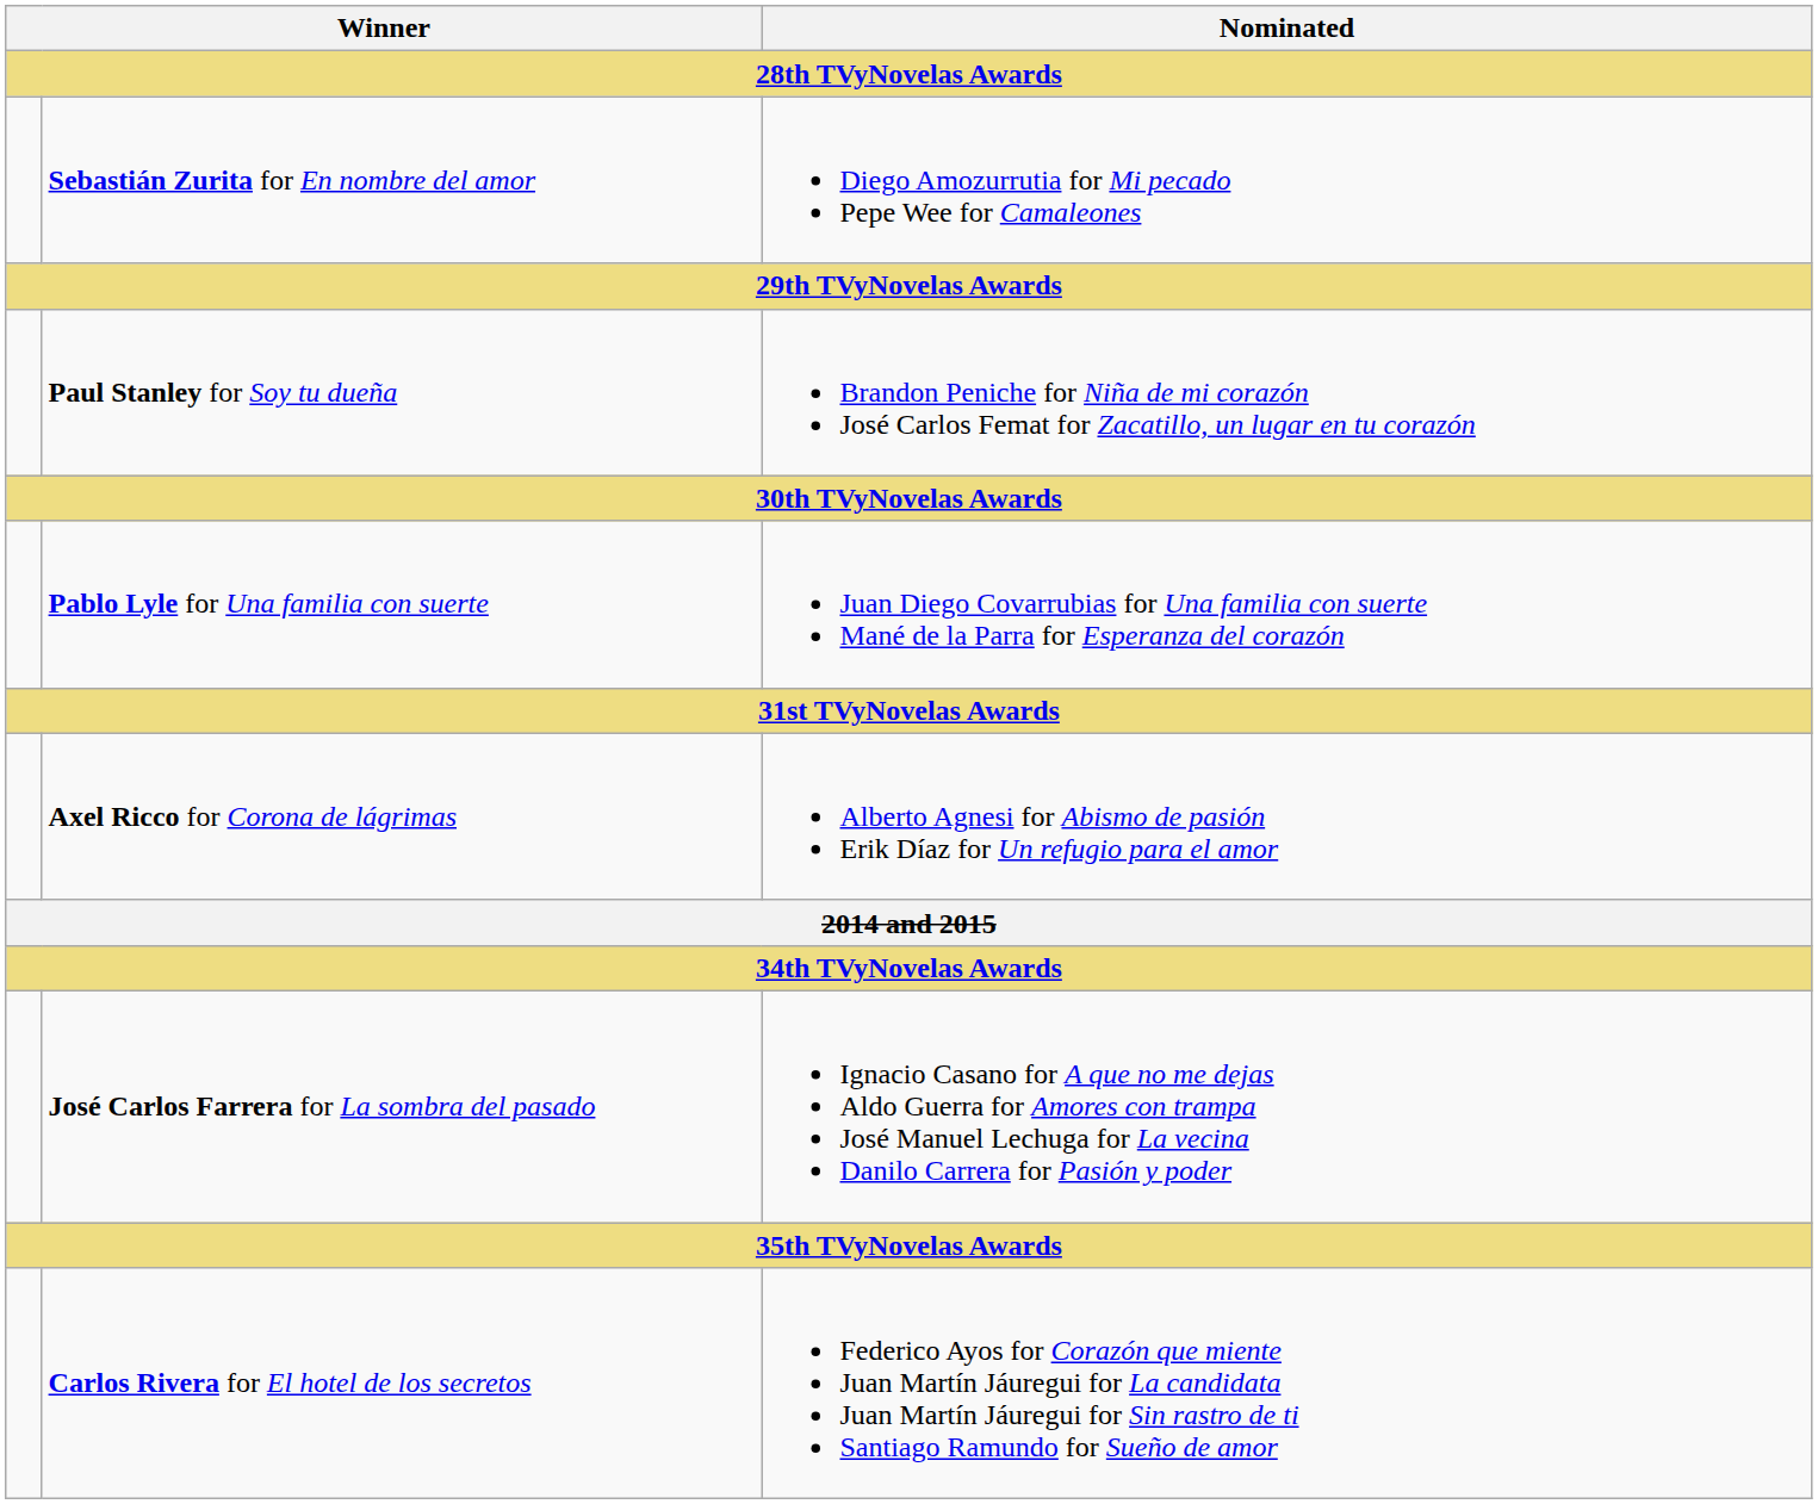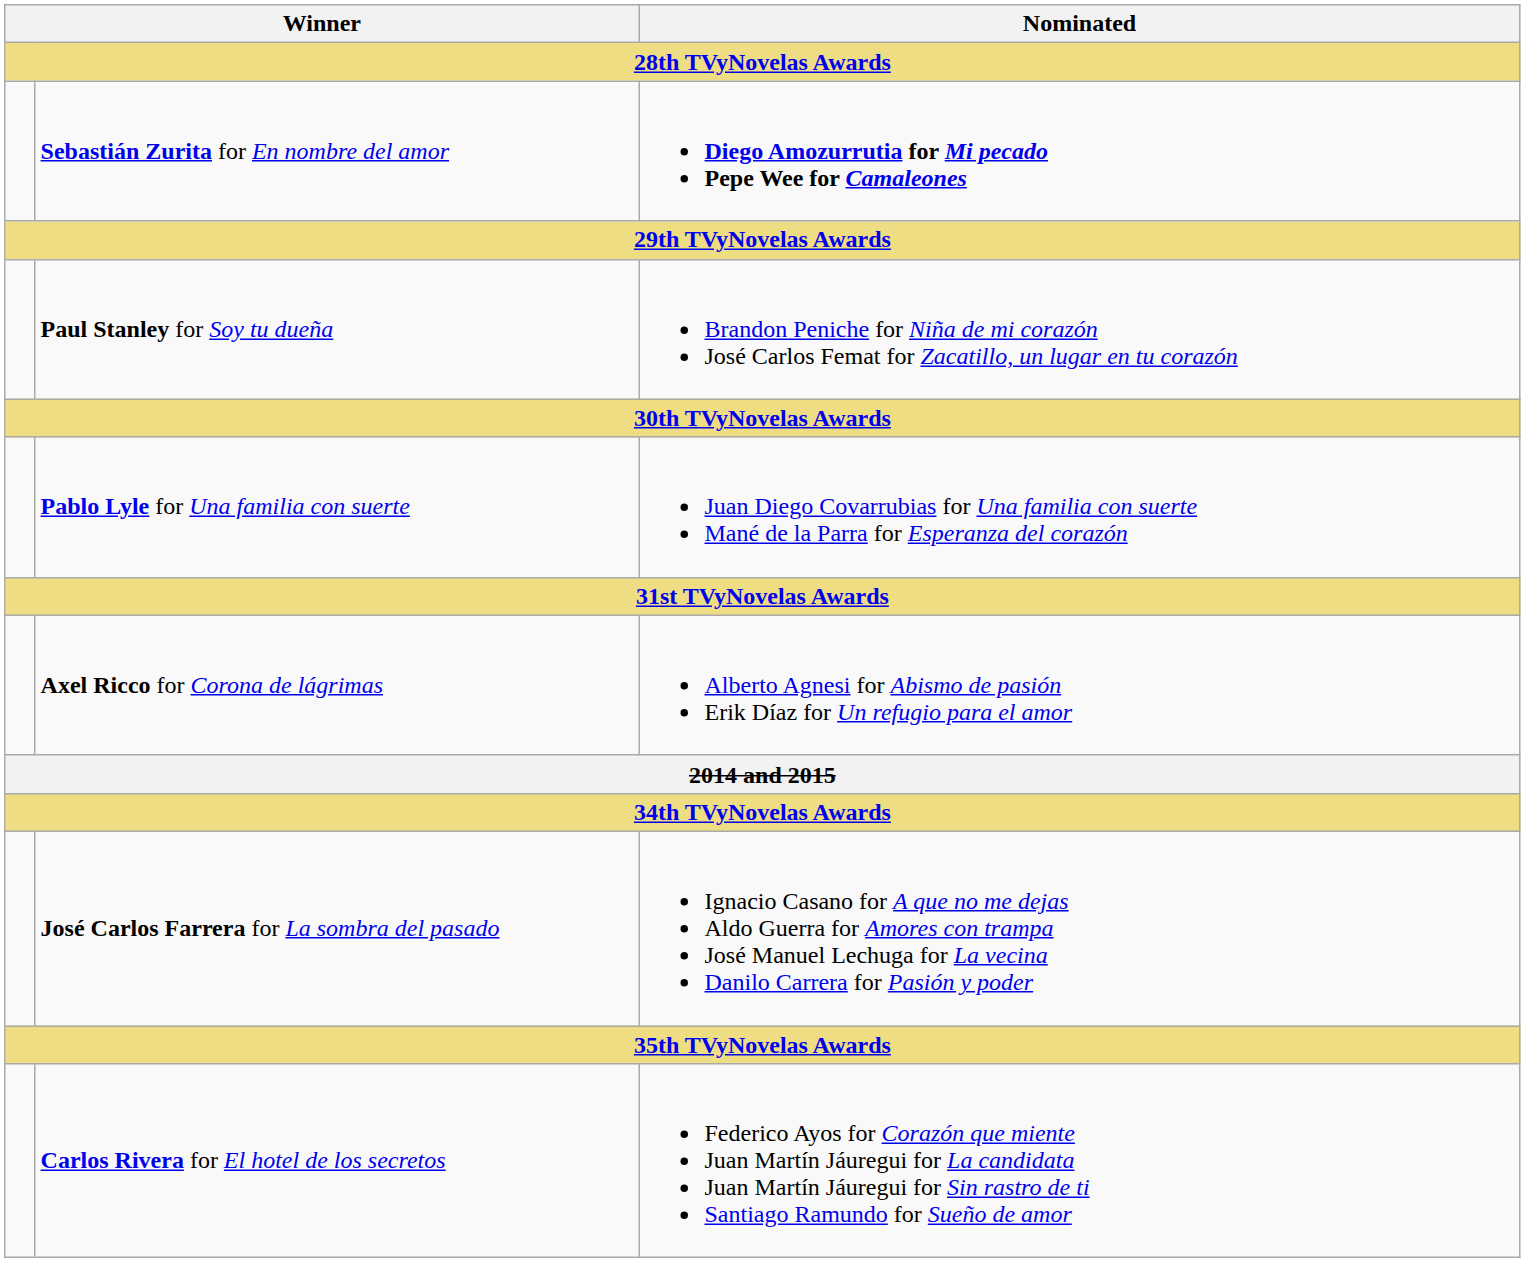Sebastián Zurita for En nombre del amor | Nominated: normal -> bold
